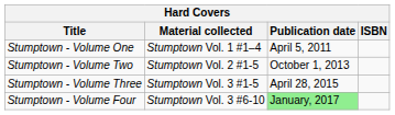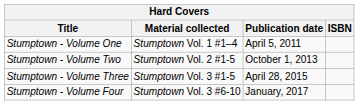Stumptown - Volume Four | Publication date: lightgreen background -> no background
